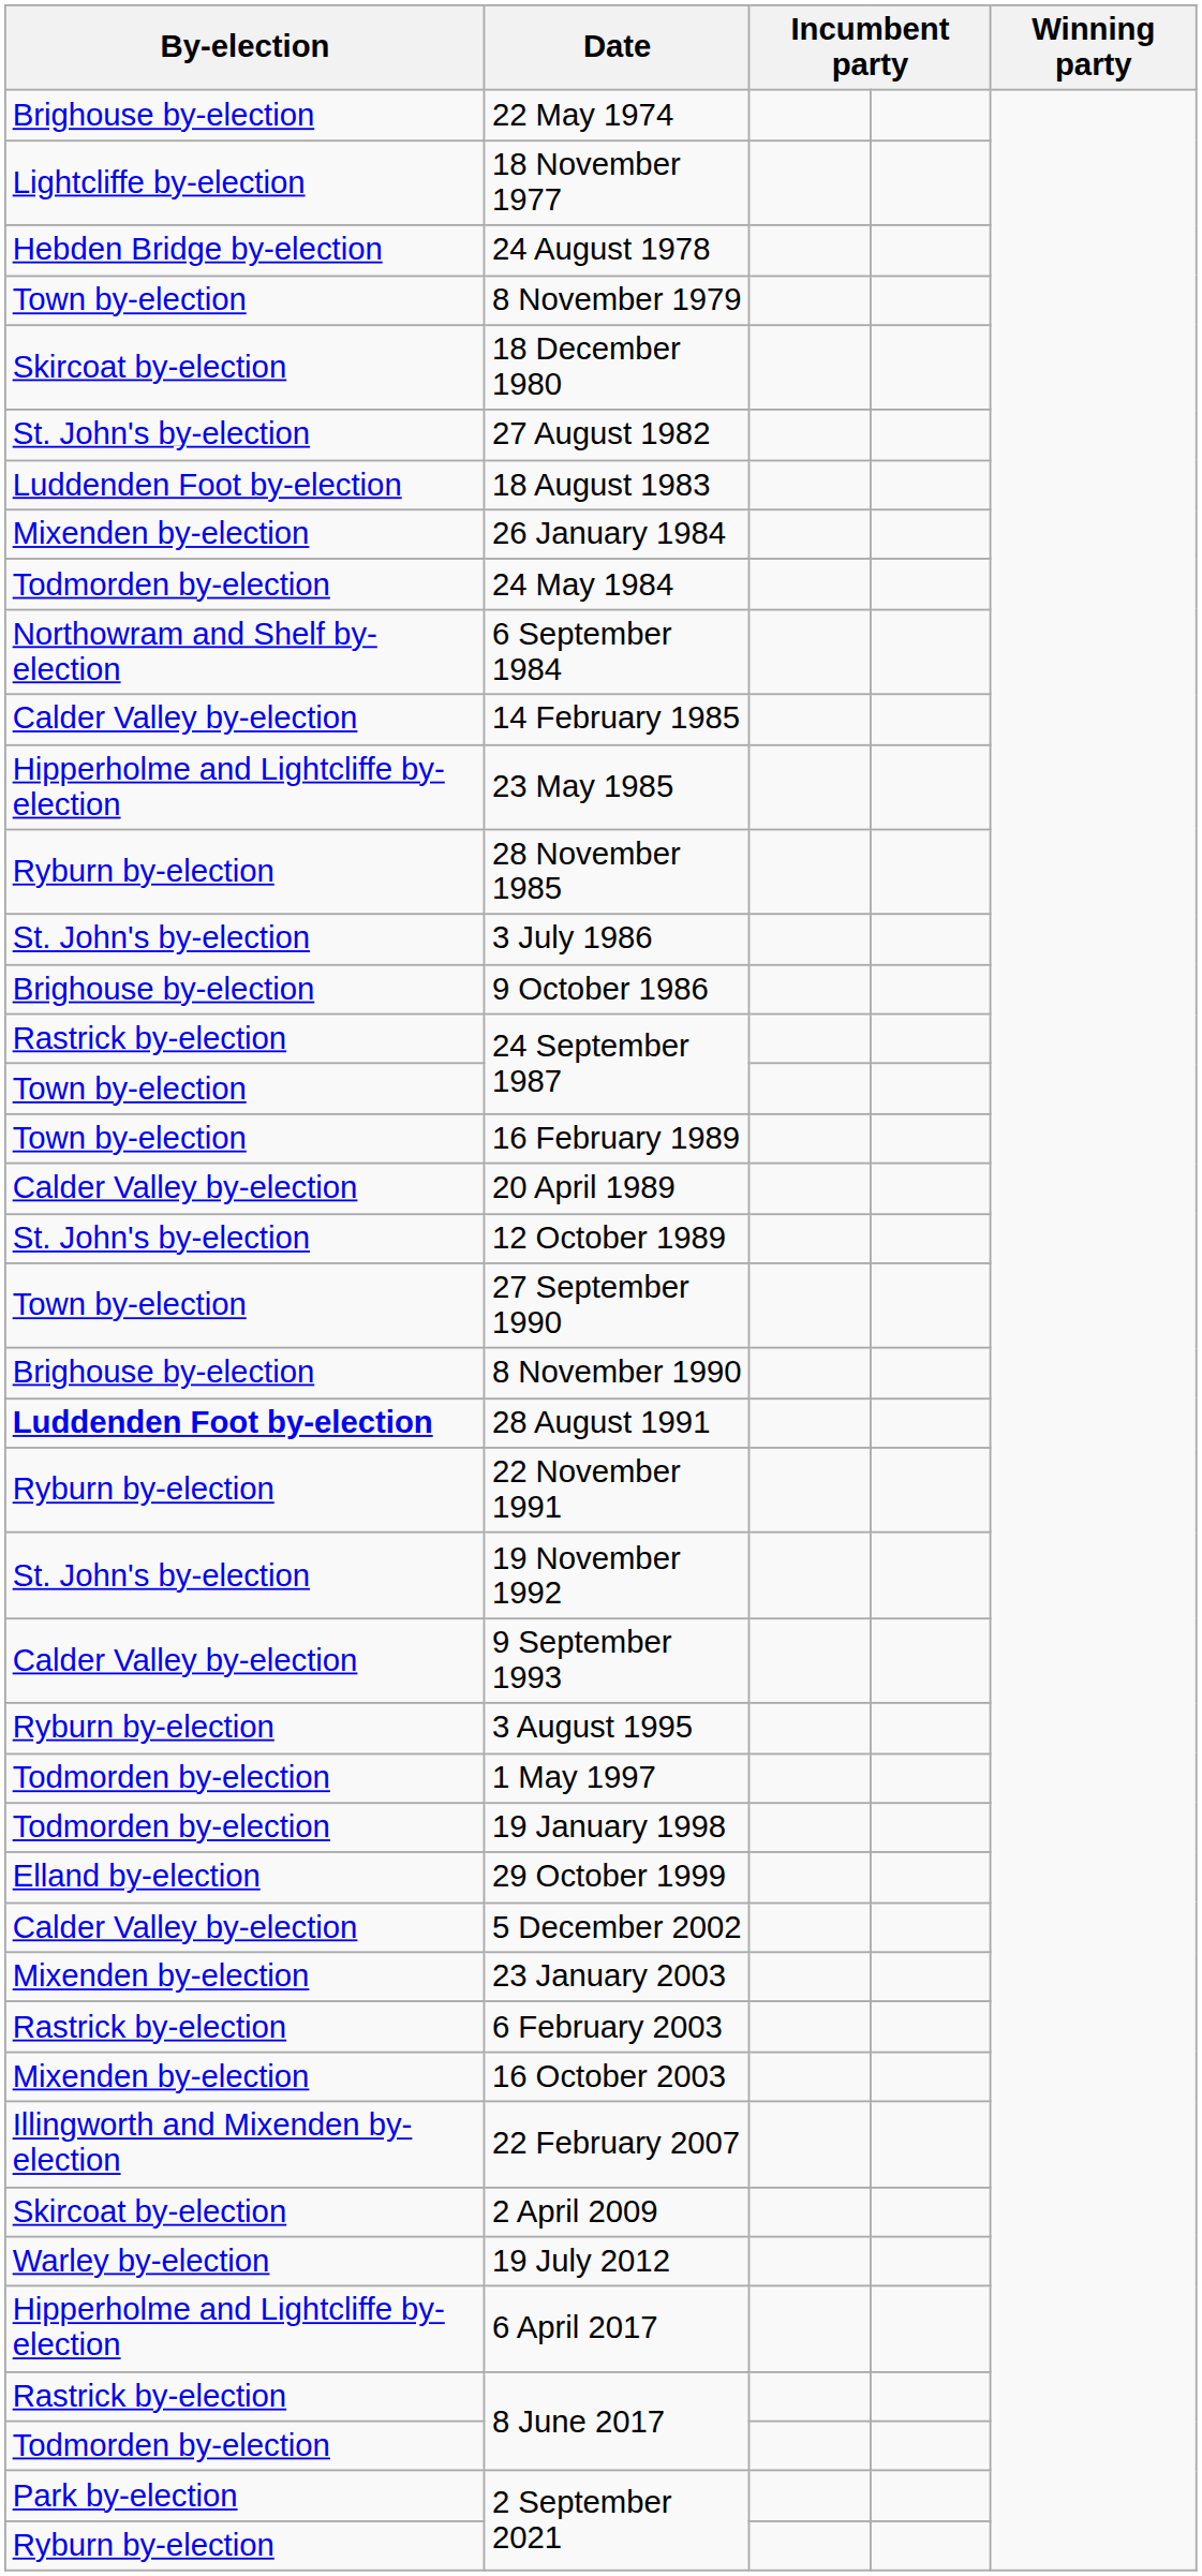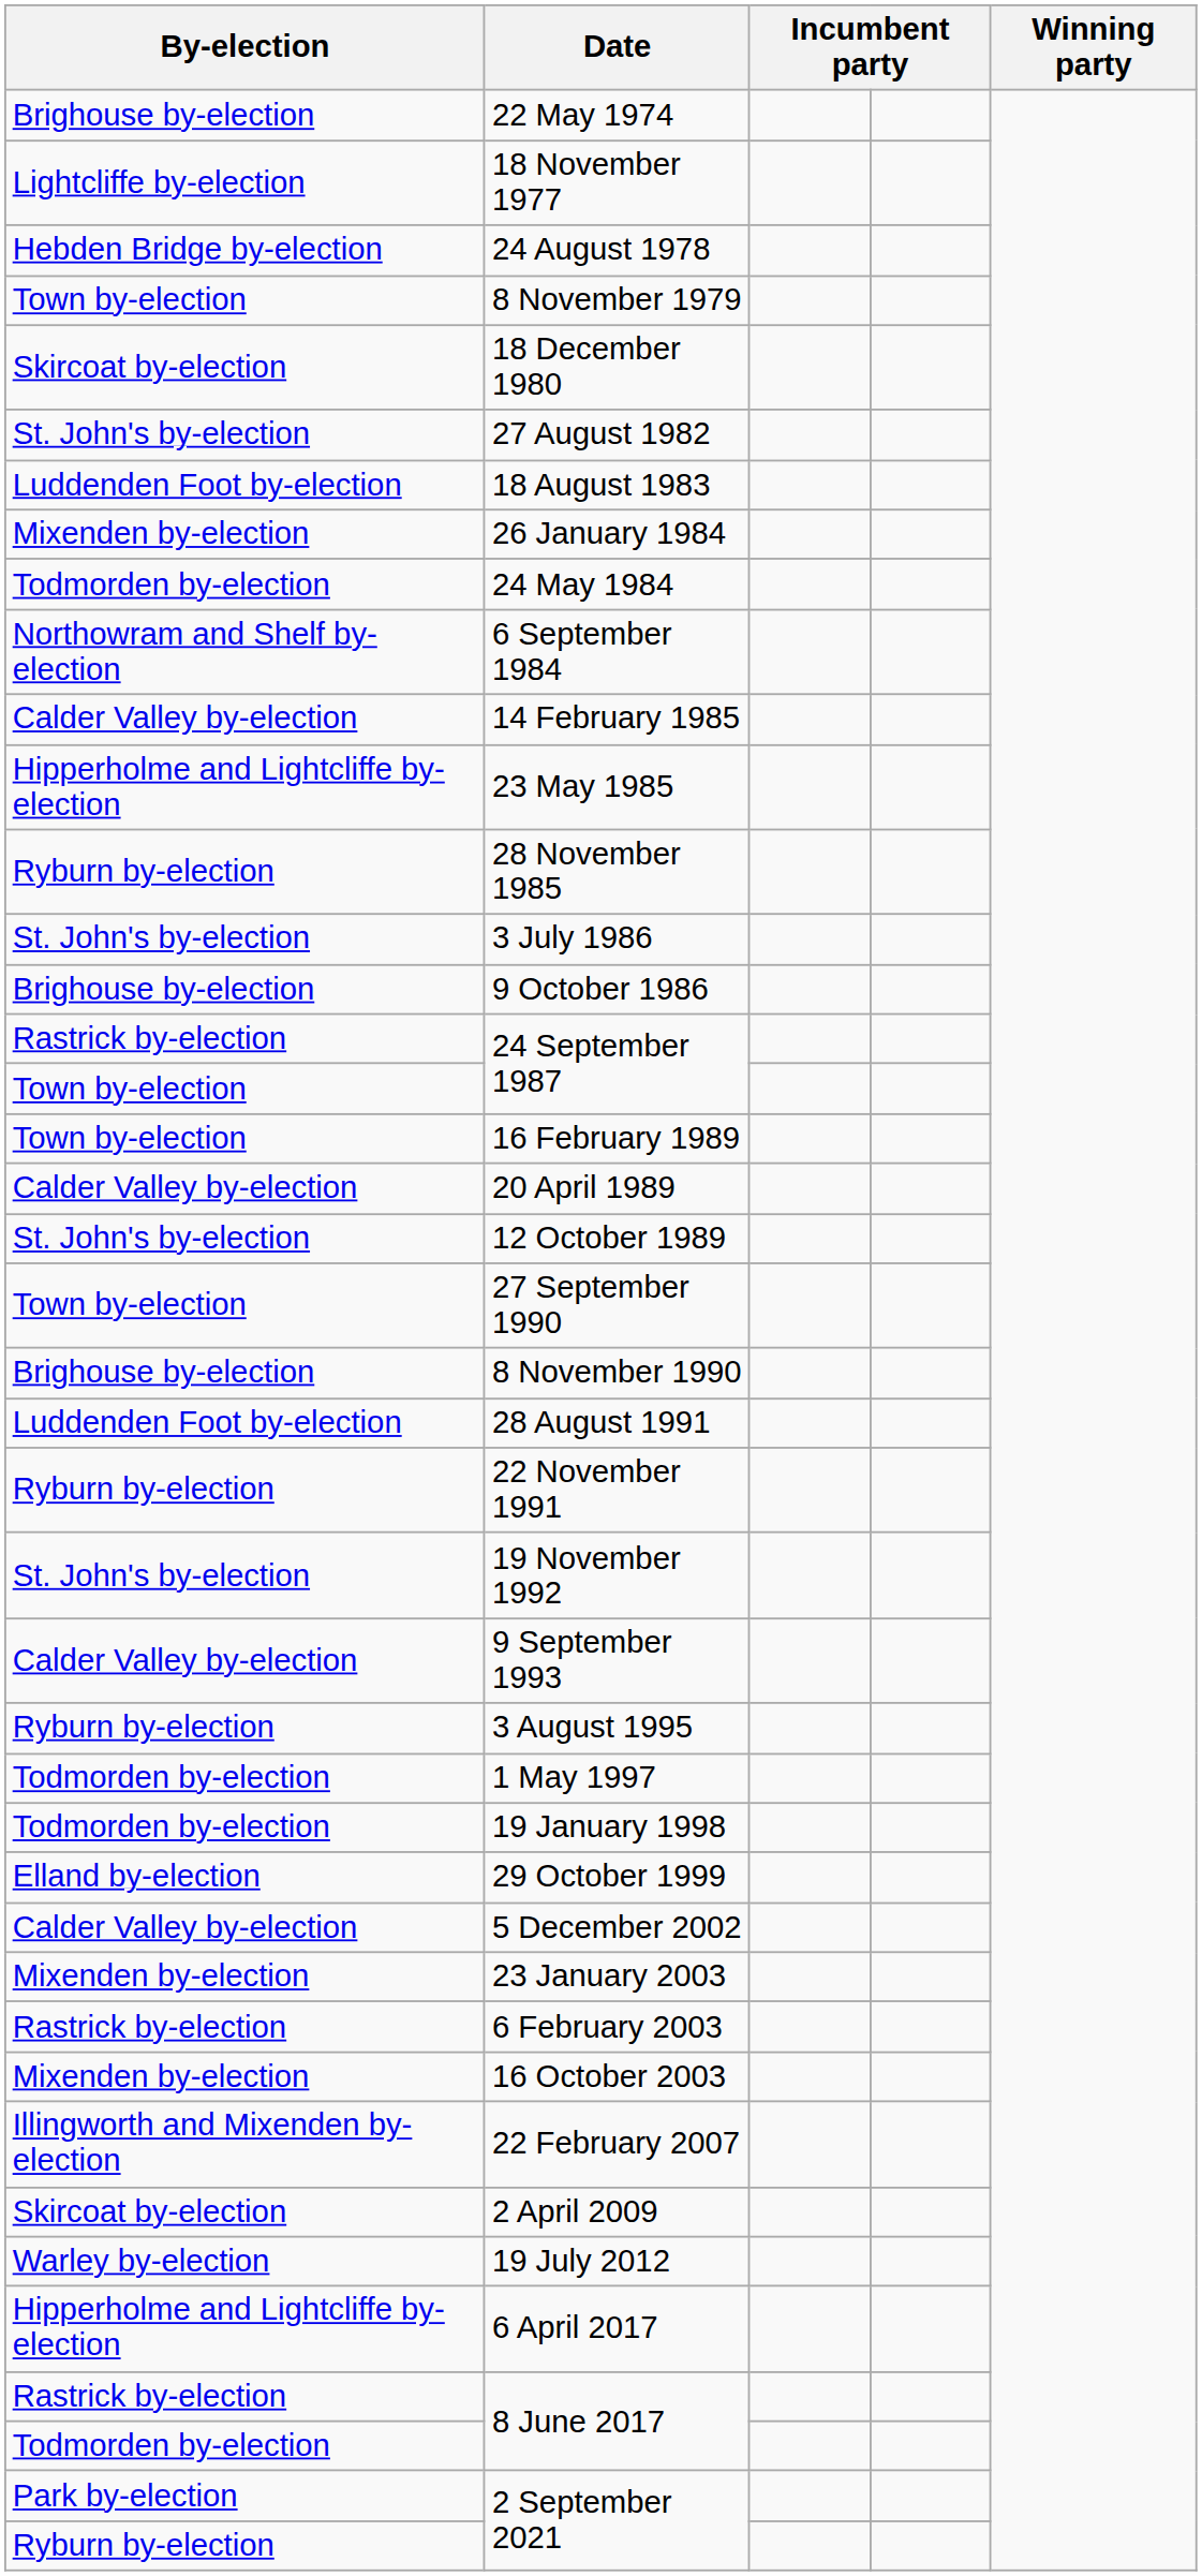28 August 1991 | By-election: bold -> normal
